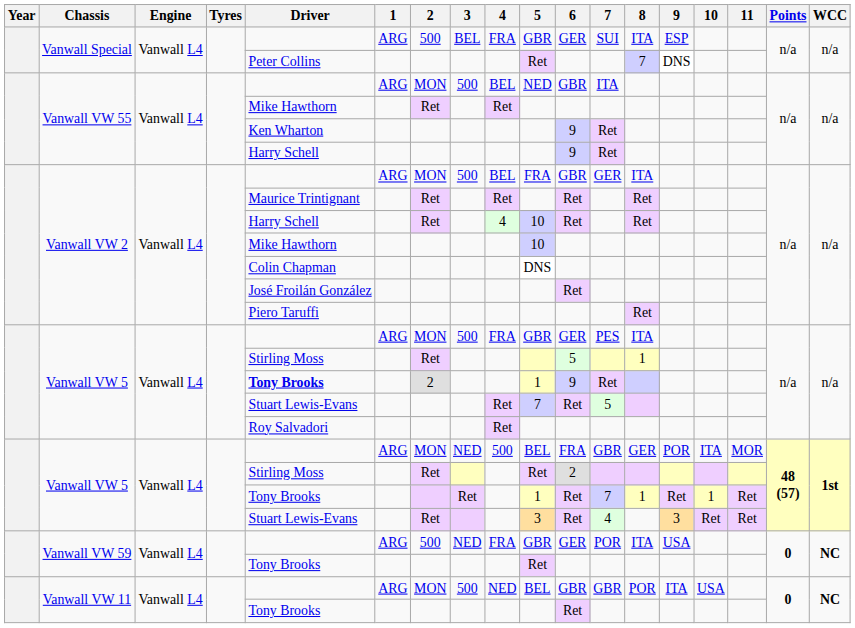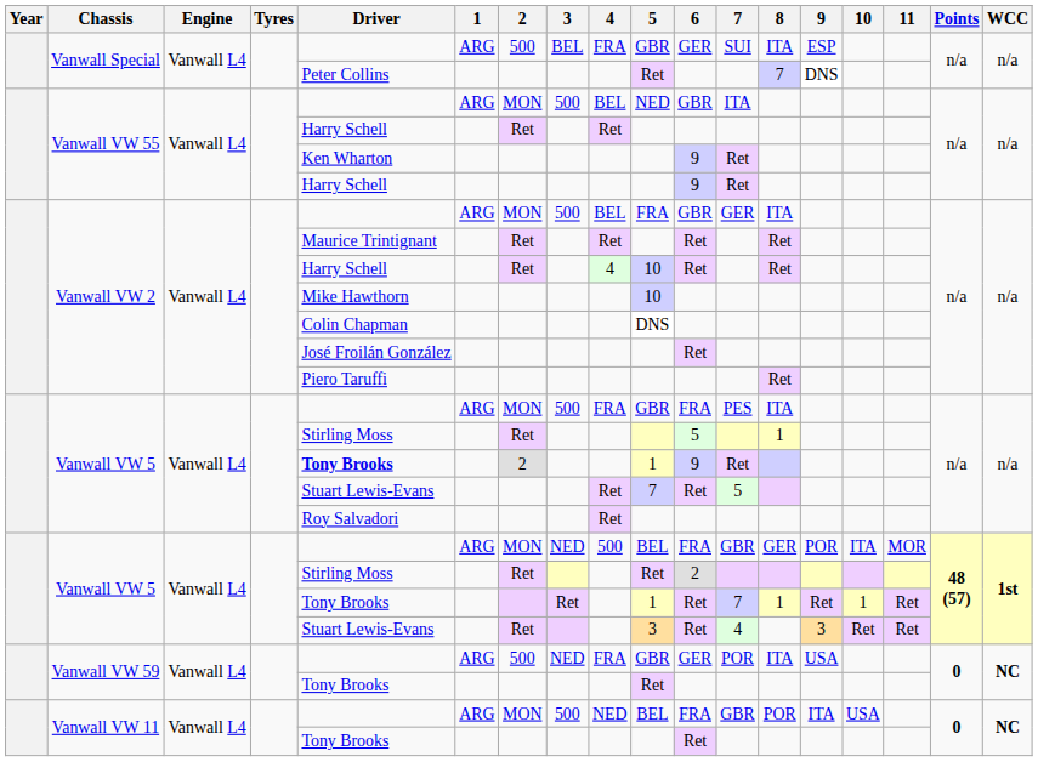row 5 | Driver: Mike Hawthorn -> Harry Schell
row 15 | 6: GER -> FRA
row 26 | 6: GBR -> FRA
